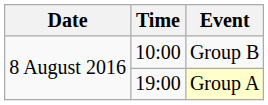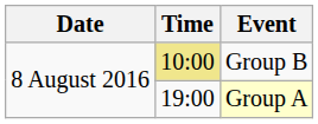Group B | Time: no background -> khaki background
